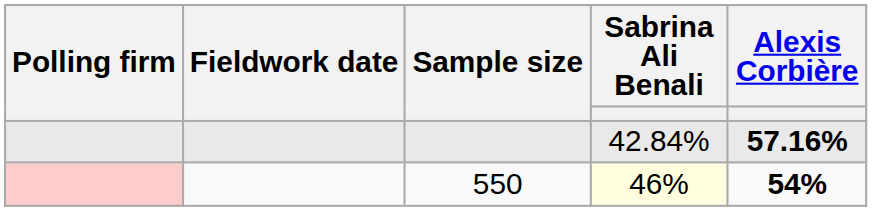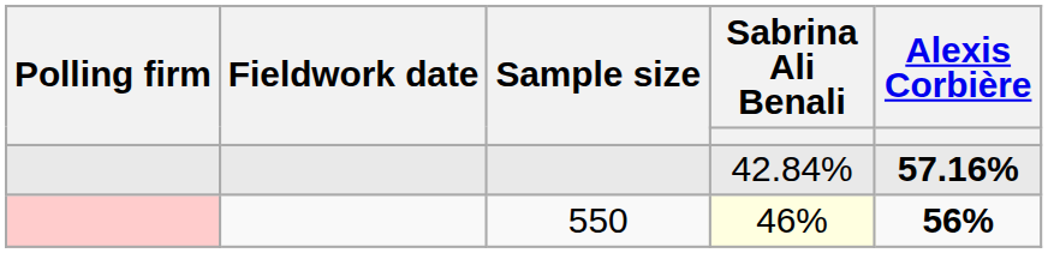550 | Alexis Corbière: 54% -> 56%
